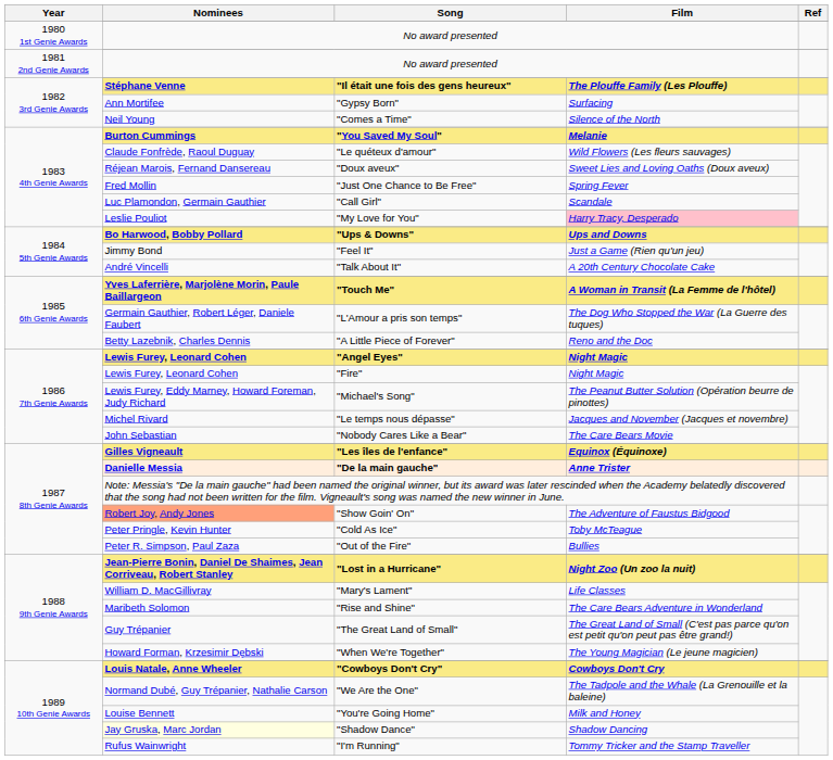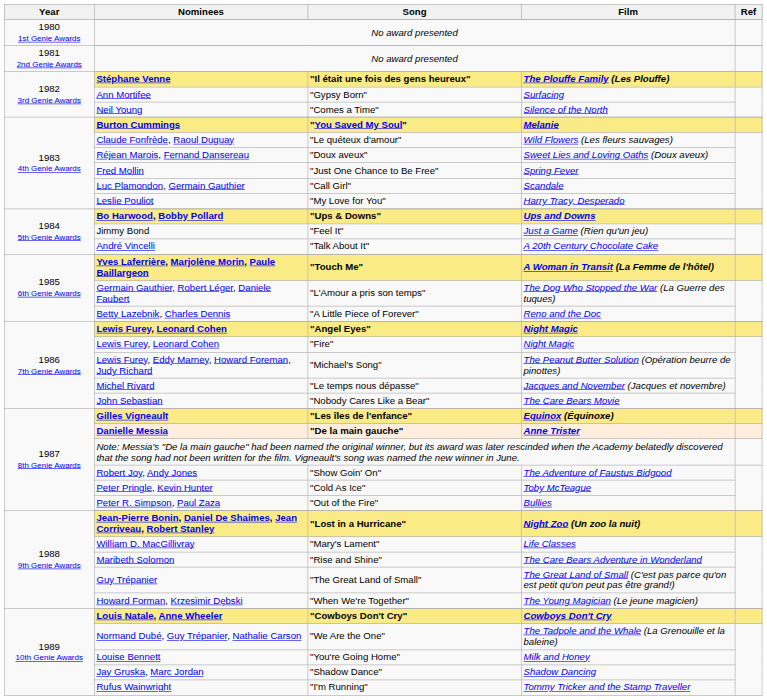"My Love for You" | Film: pink background -> no background
"Show Goin' On" | Nominees: lightsalmon background -> no background
"Shadow Dance" | Nominees: lightyellow background -> no background
